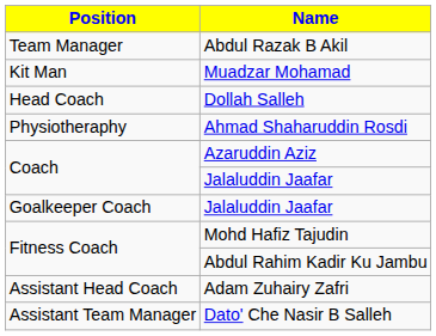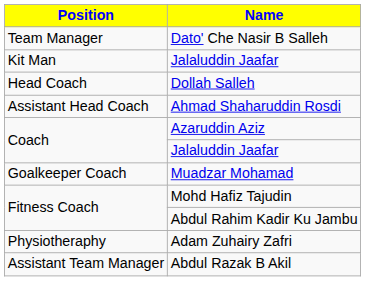row 2 | Name: Abdul Razak B Akil -> Dato' Che Nasir B Salleh
row 3 | Name: Muadzar Mohamad -> Jalaluddin Jaafar
row 5 | Position: Physiotheraphy -> Assistant Head Coach
row 8 | Name: Jalaluddin Jaafar -> Muadzar Mohamad
row 11 | Position: Assistant Head Coach -> Physiotheraphy
row 12 | Name: Dato' Che Nasir B Salleh -> Abdul Razak B Akil
